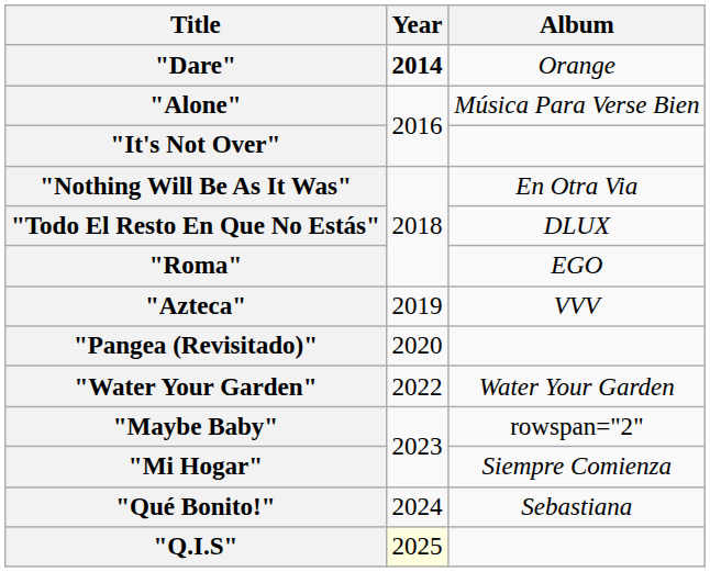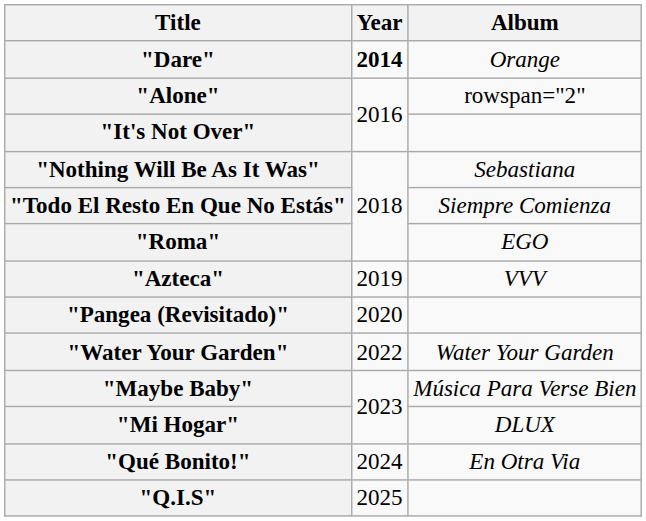"Alone" | Album: Música Para Verse Bien -> rowspan="2"
"Nothing Will Be As It Was" | Album: En Otra Via -> Sebastiana
"Todo El Resto En Que No Estás" | Album: DLUX -> Siempre Comienza
"Maybe Baby" | Album: rowspan="2" -> Música Para Verse Bien
"Mi Hogar" | Album: Siempre Comienza -> DLUX
"Qué Bonito!" | Album: Sebastiana -> En Otra Via
"Q.I.S" | Year: lightyellow background -> no background
